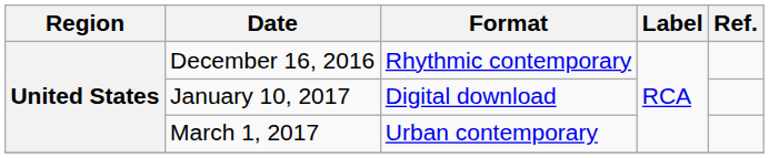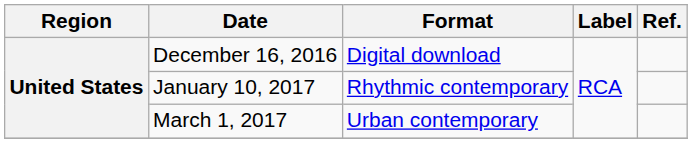December 16, 2016 | Format: Rhythmic contemporary -> Digital download
January 10, 2017 | Format: Digital download -> Rhythmic contemporary
